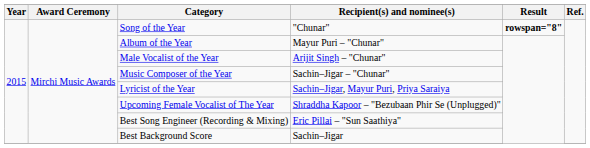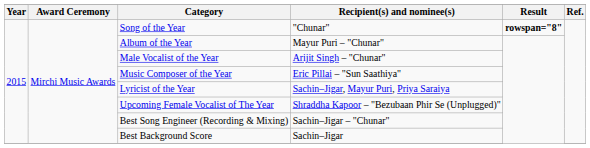Music Composer of the Year | Recipient(s) and nominee(s): Sachin–Jigar – "Chunar" -> Eric Pillai – "Sun Saathiya"
Best Song Engineer (Recording & Mixing) | Recipient(s) and nominee(s): Eric Pillai – "Sun Saathiya" -> Sachin–Jigar – "Chunar"
